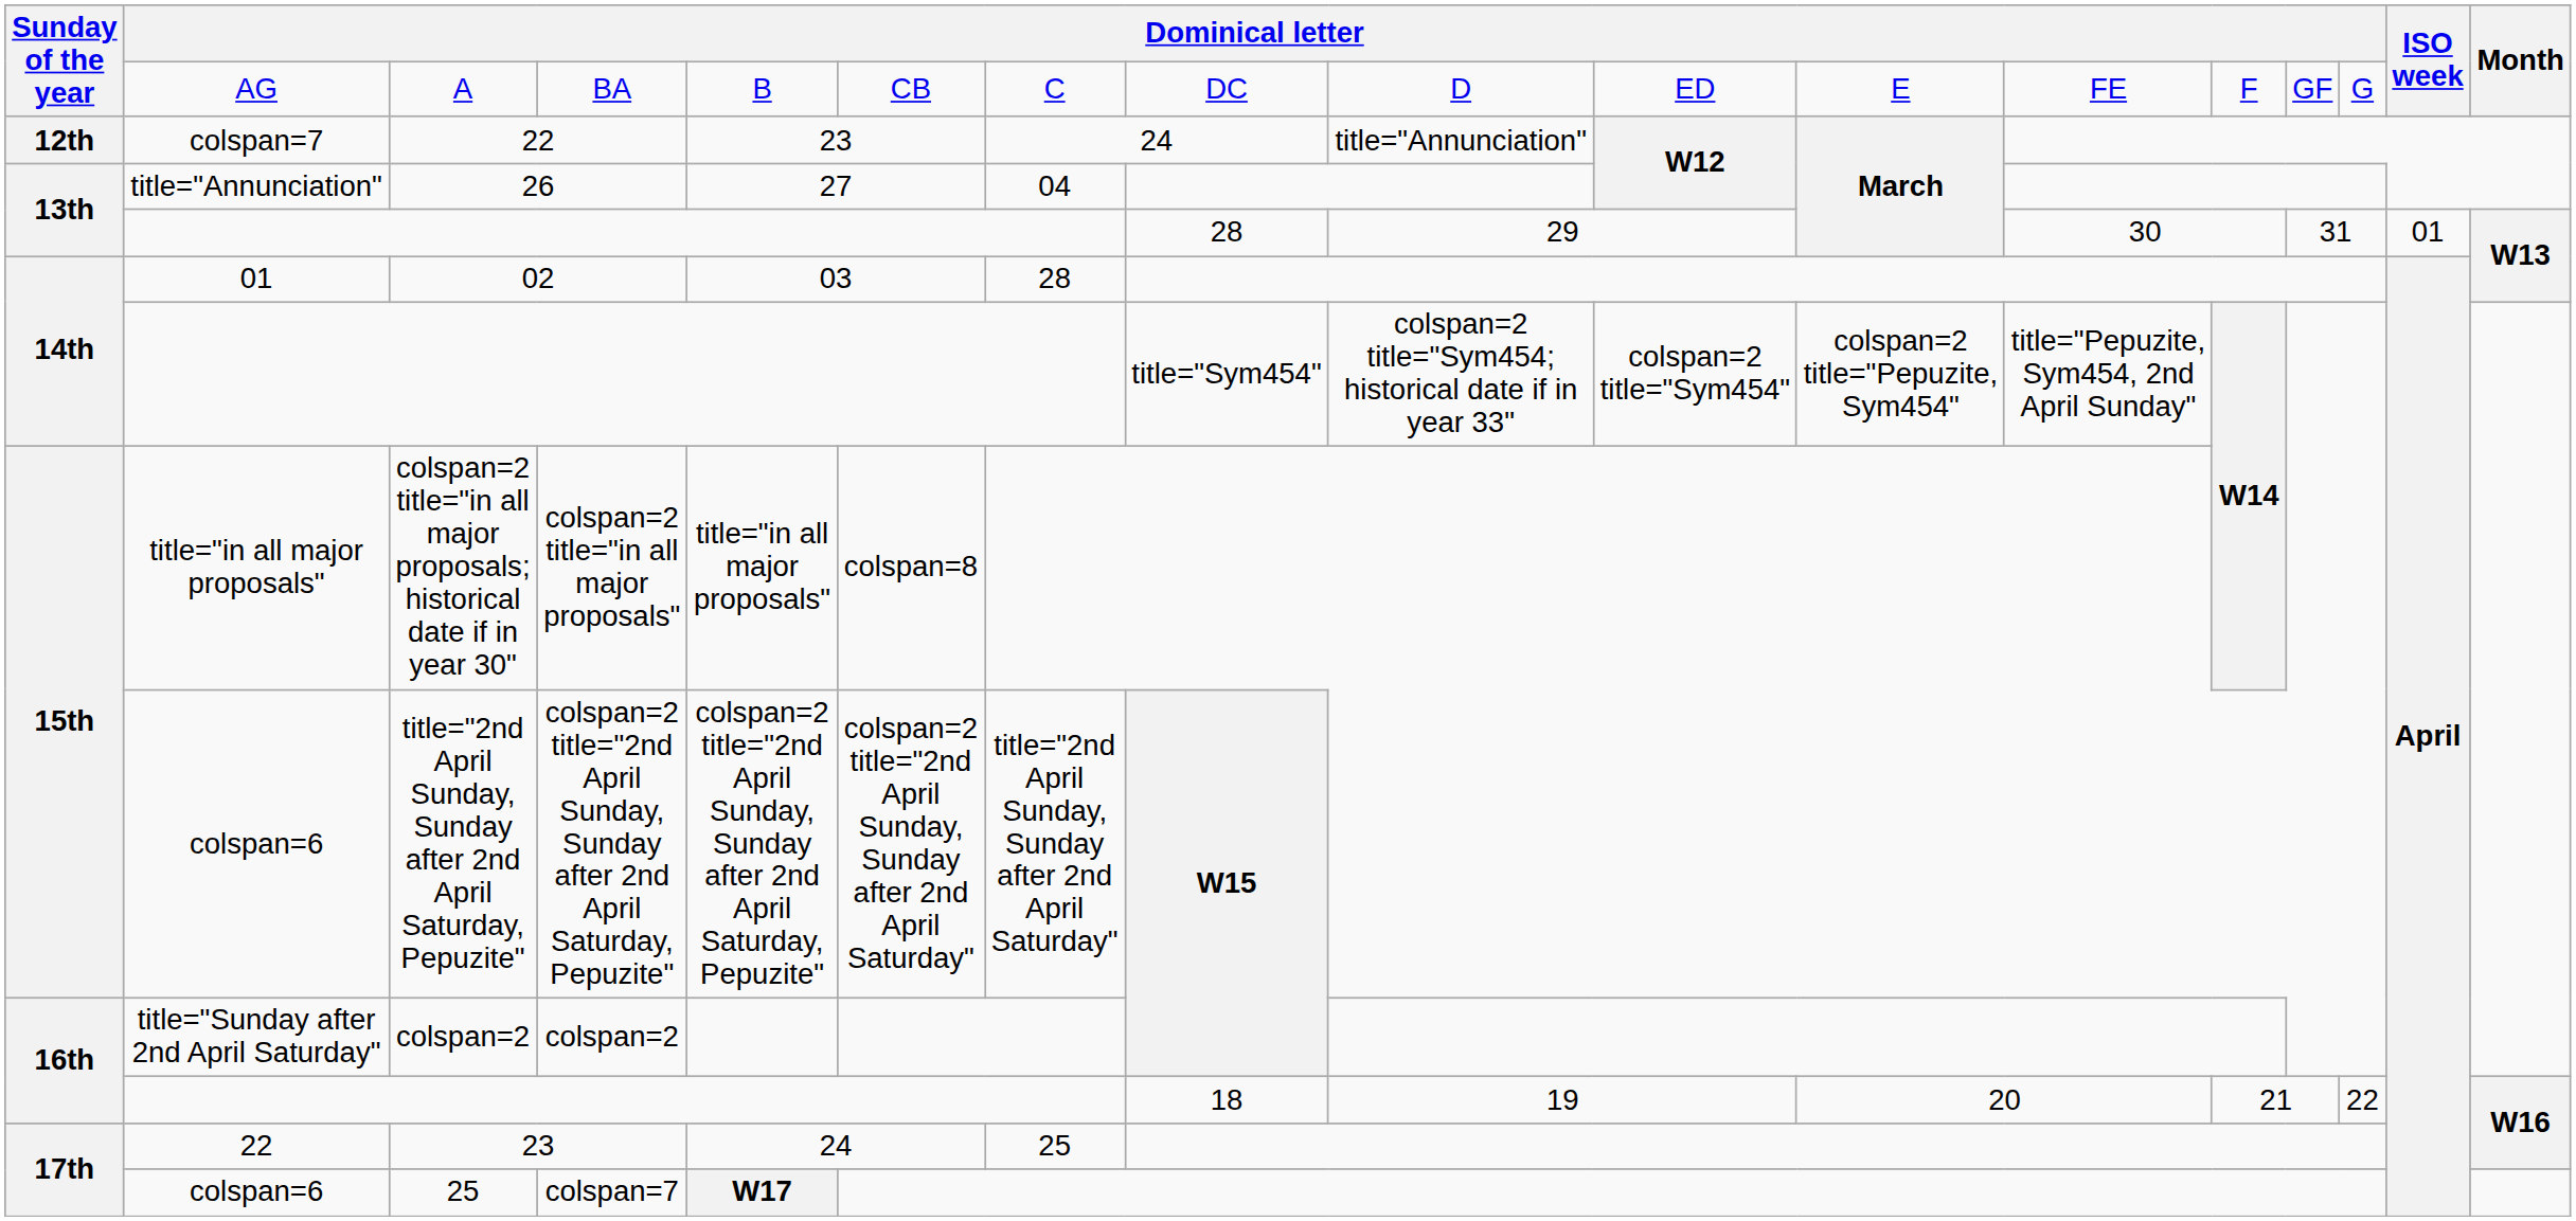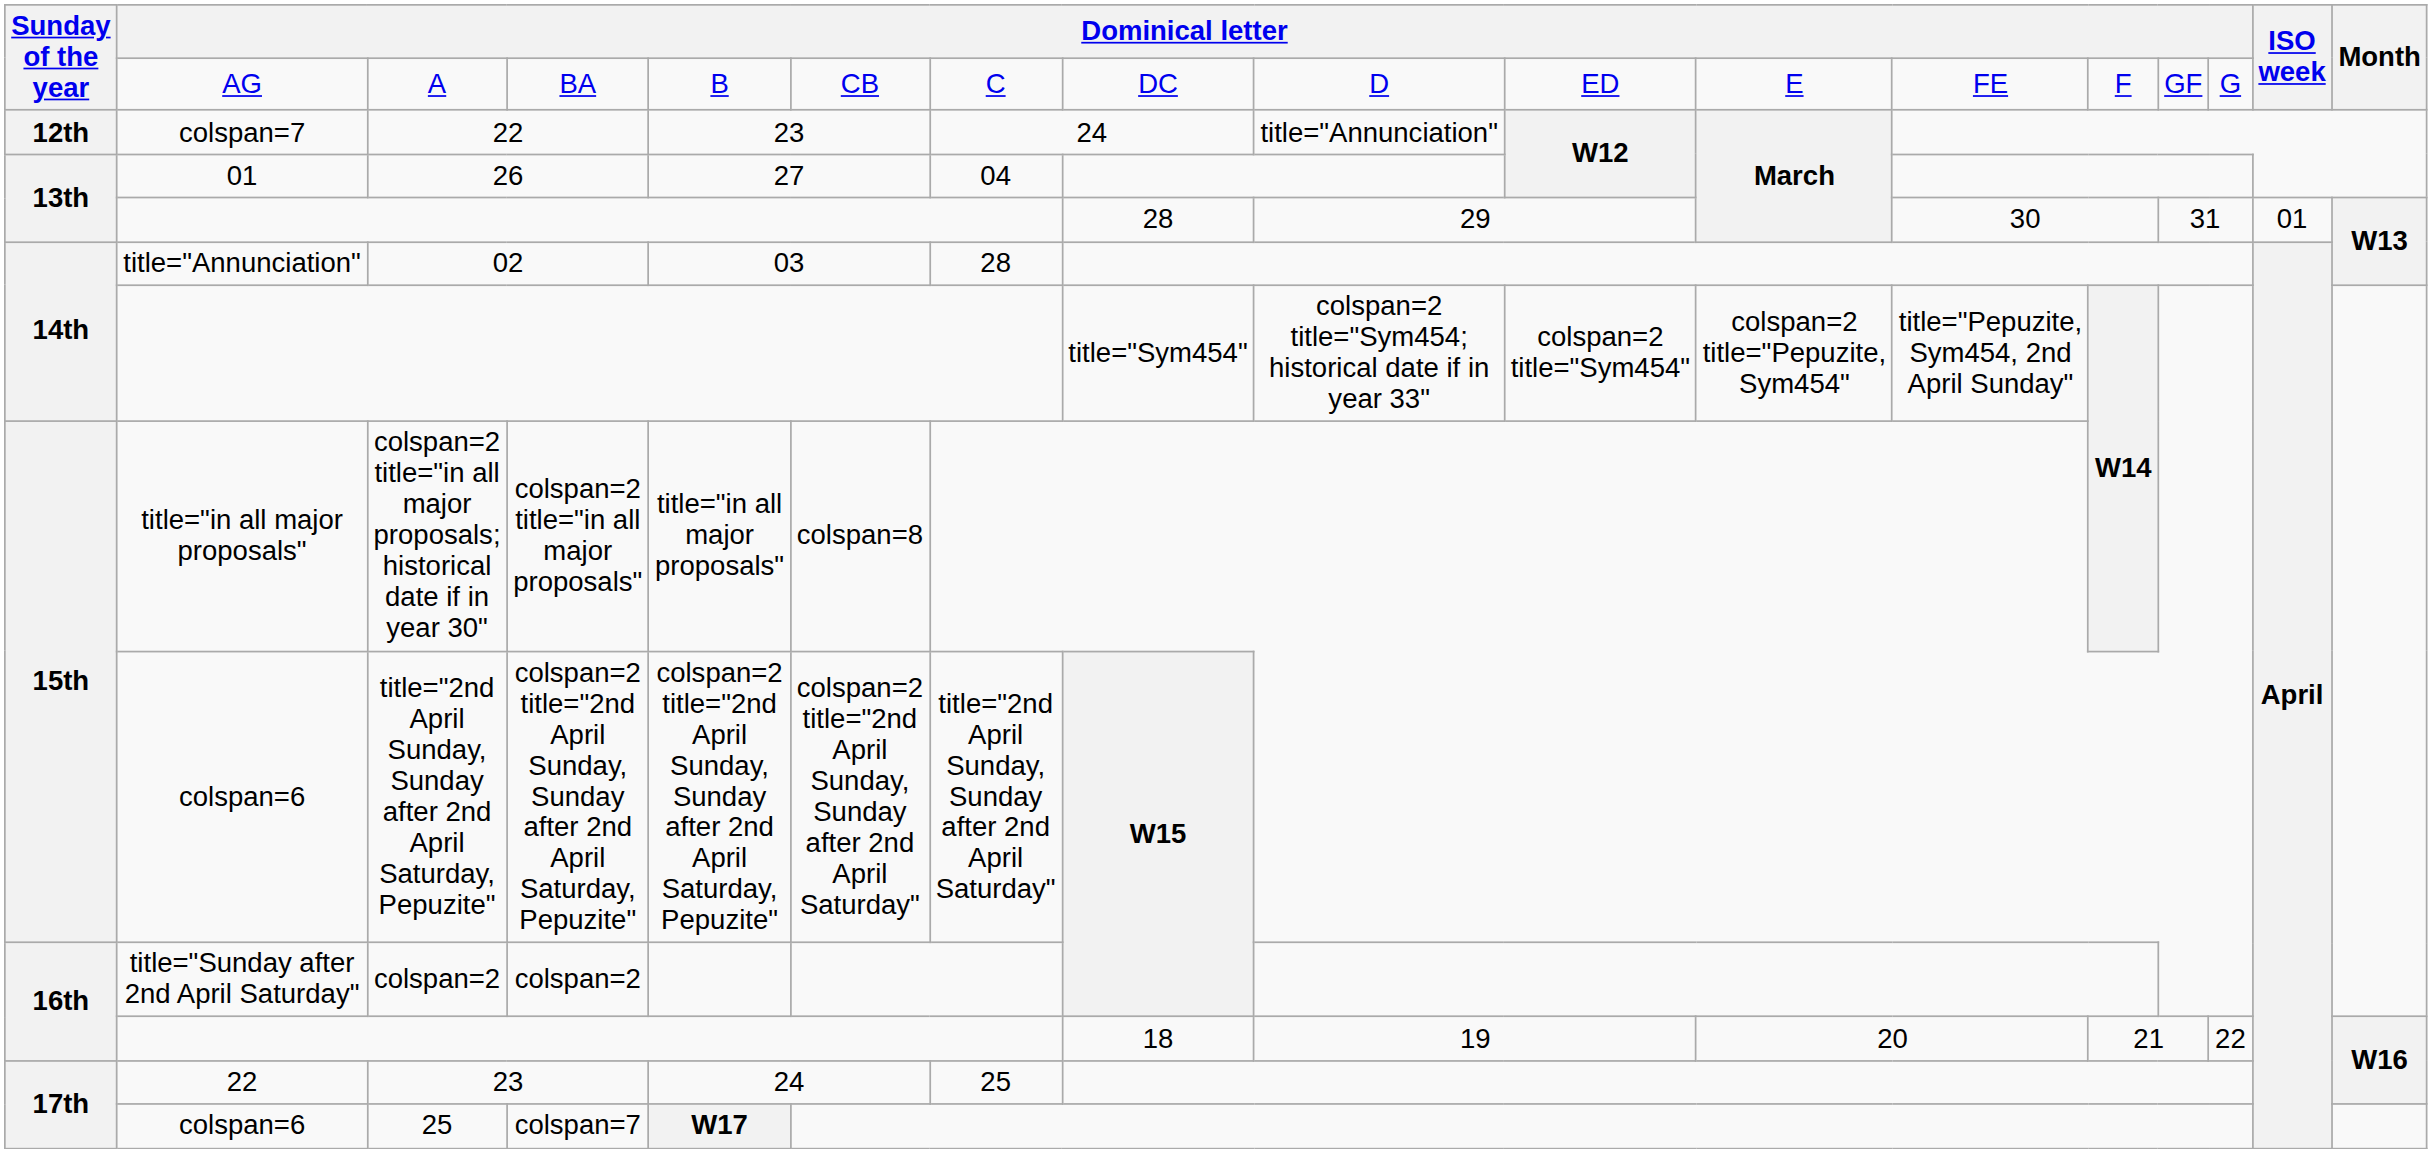26 | column 2: title="Annunciation" -> 01
02 | column 2: 01 -> title="Annunciation"
